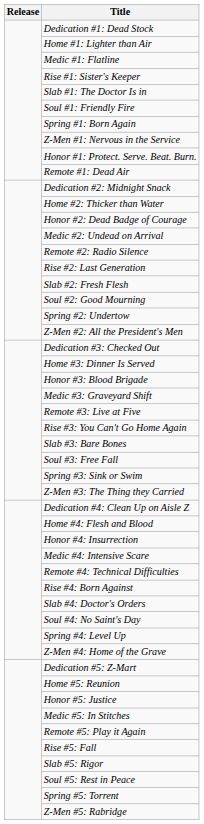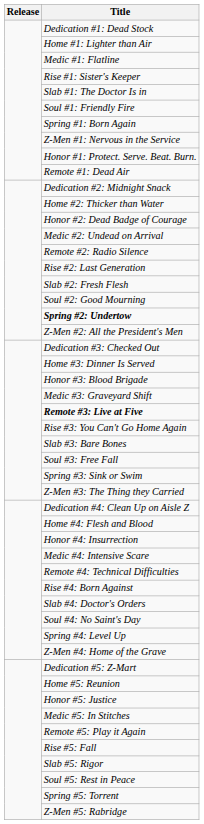Spring #2: Undertow | Title: normal -> bold
Remote #3: Live at Five | Title: normal -> bold
